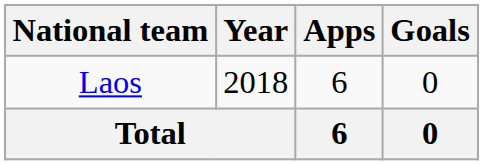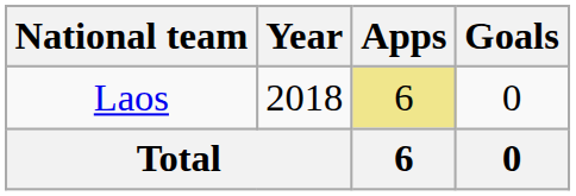Laos | Apps: no background -> khaki background
